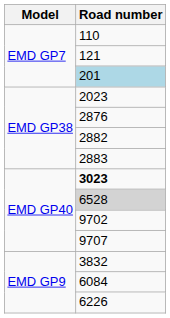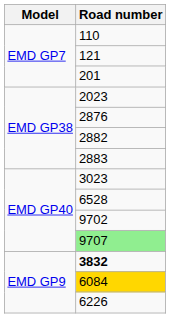201 | Road number: lightblue background -> no background
3023 | Road number: bold -> normal
6528 | Road number: lightgrey background -> no background
9707 | Road number: no background -> lightgreen background
3832 | Road number: normal -> bold
6084 | Road number: no background -> gold background
